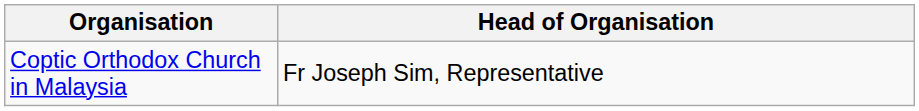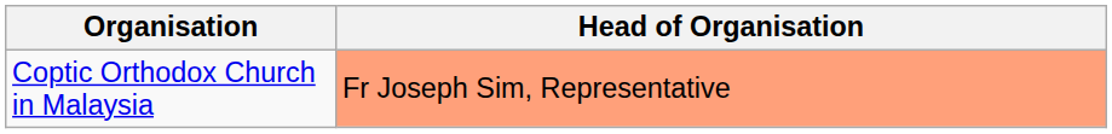Coptic Orthodox Church in Malaysia | Head of Organisation: no background -> lightsalmon background
